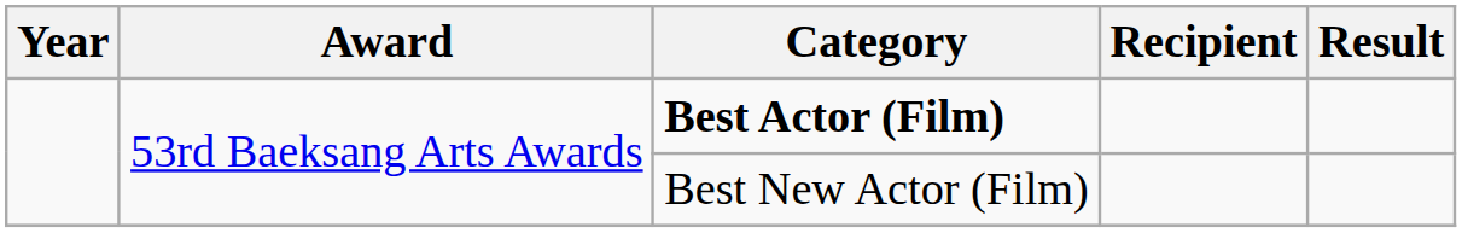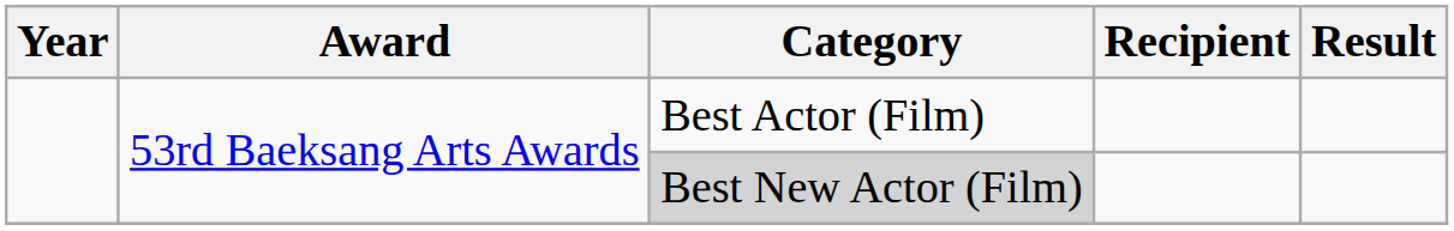Best Actor (Film) | Category: bold -> normal
Best New Actor (Film) | Category: no background -> lightgrey background
